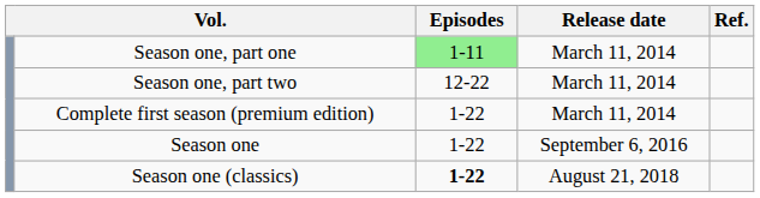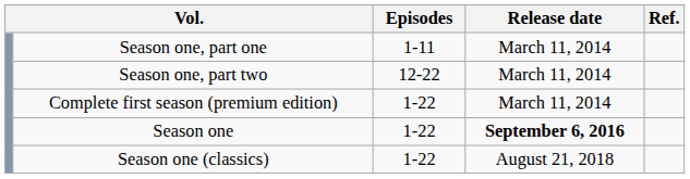Season one, part one | Episodes: lightgreen background -> no background
Season one | Release date: normal -> bold
Season one (classics) | Episodes: bold -> normal
